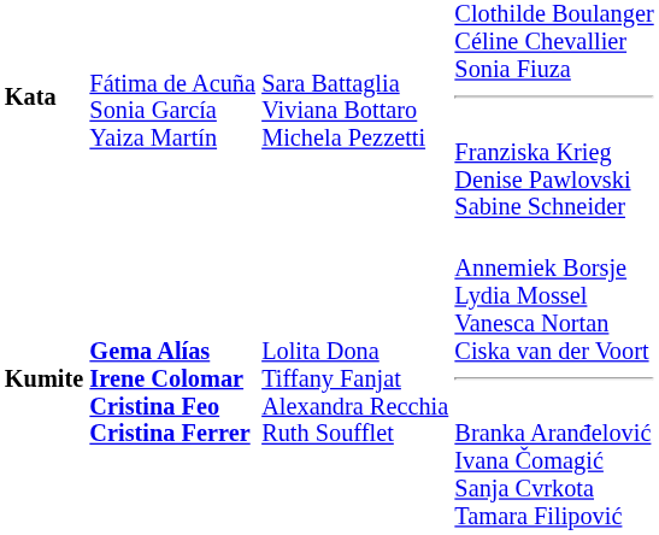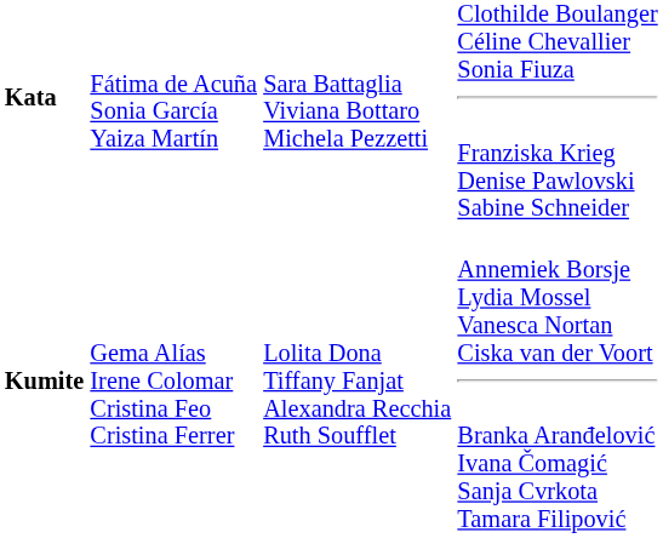Kumite | column 2: bold -> normal
